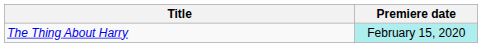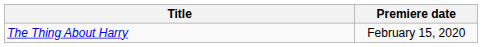The Thing About Harry | Premiere date: paleturquoise background -> no background
